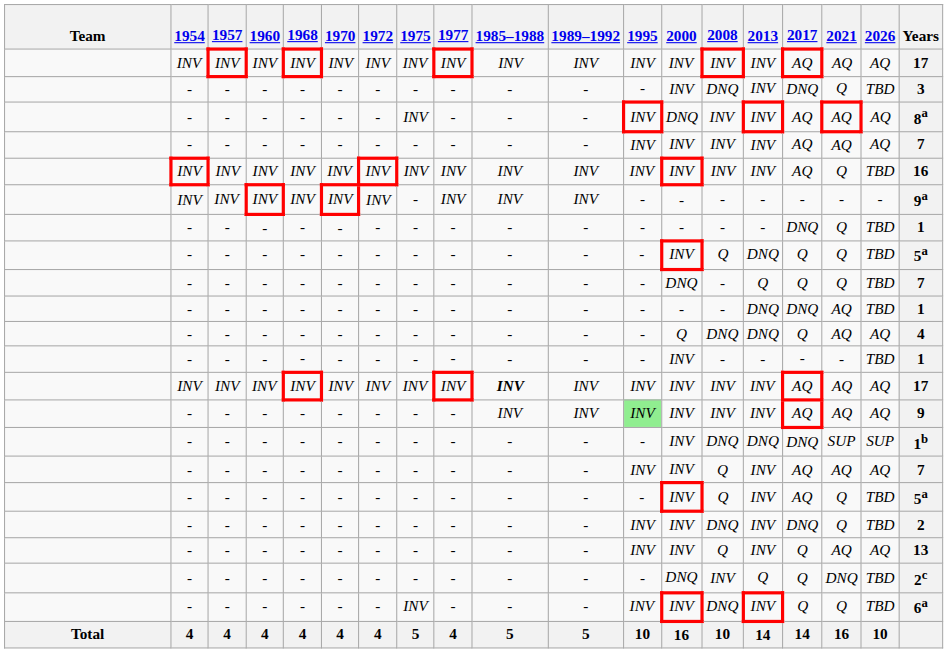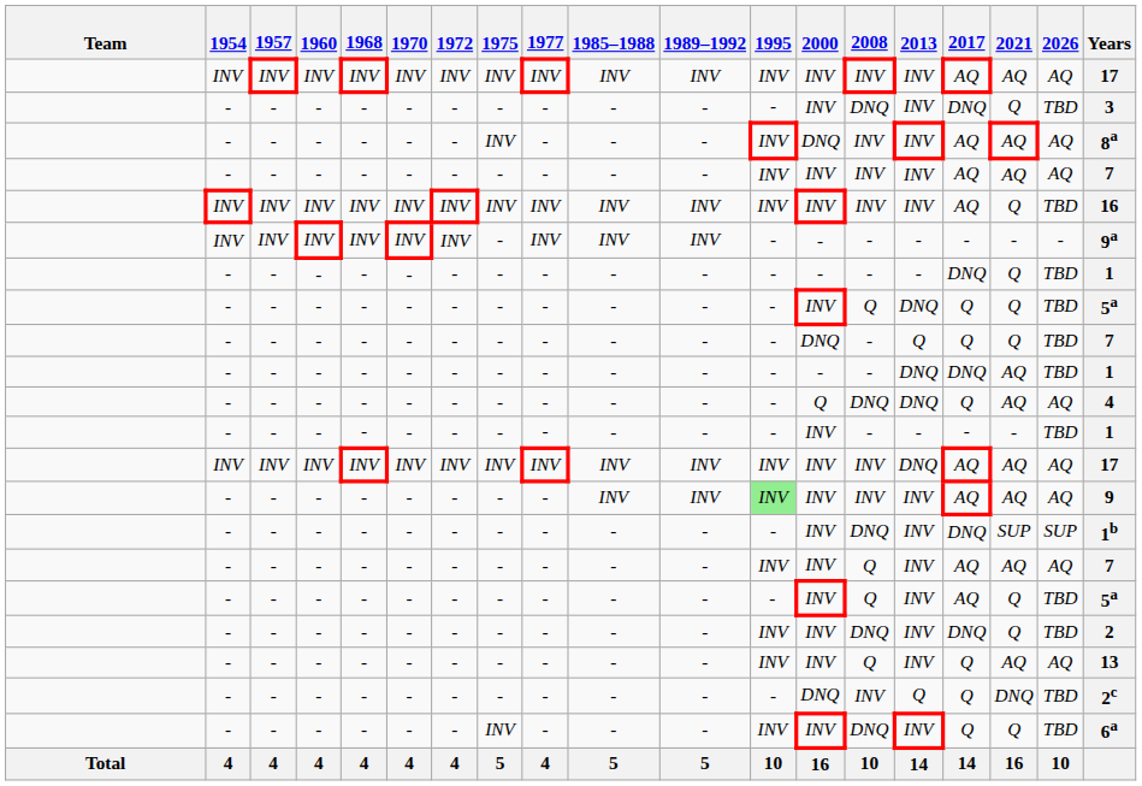row 14 | 1985–1988: bold -> normal
row 14 | 2013: INV -> DNQ
row 16 | 2013: DNQ -> INV
